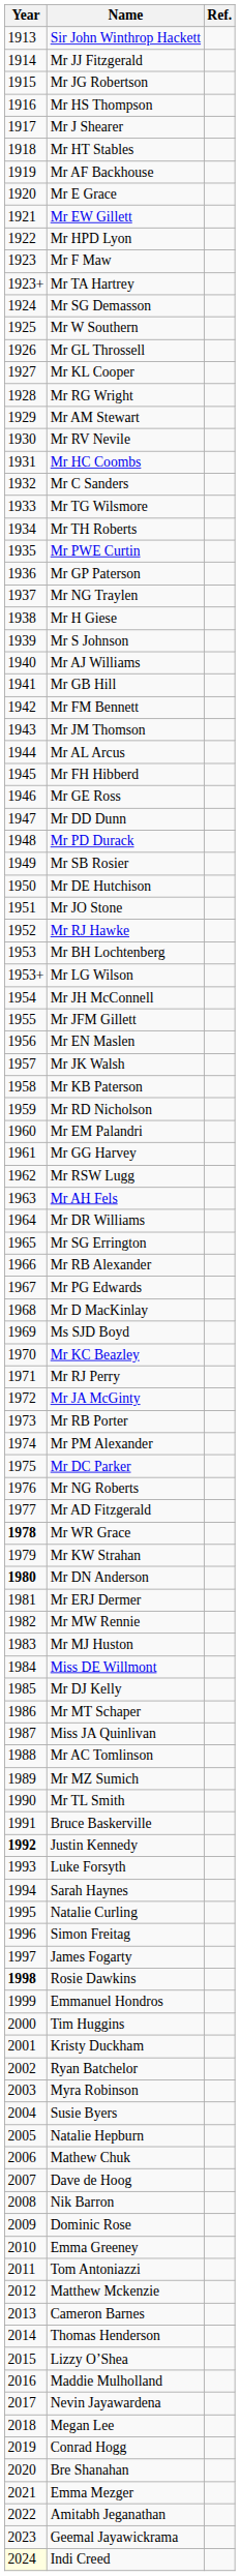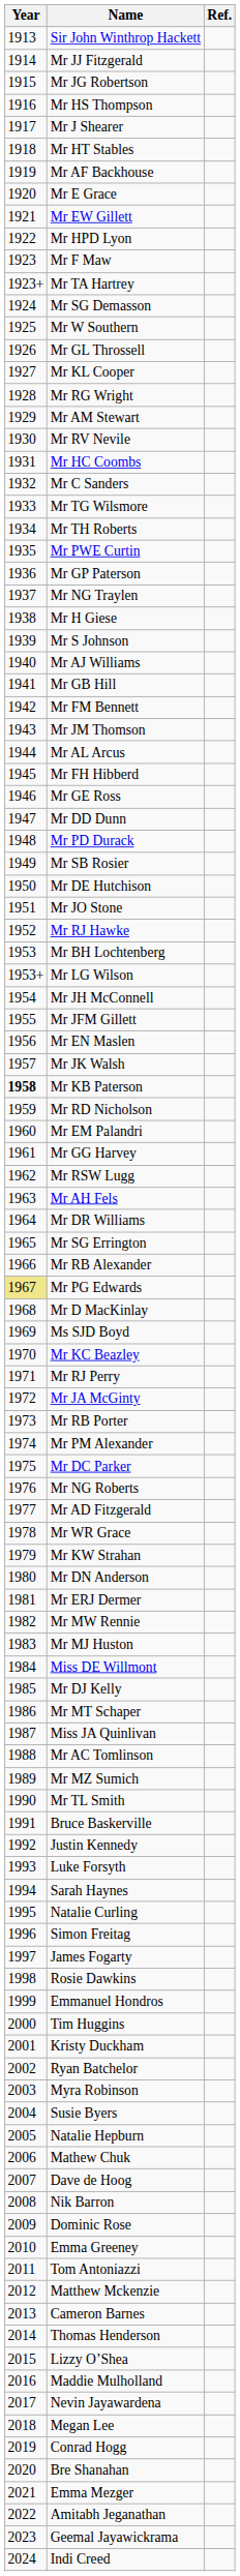Mr KB Paterson | Year: normal -> bold
Mr PG Edwards | Year: no background -> khaki background
Mr WR Grace | Year: bold -> normal
Mr DN Anderson | Year: bold -> normal
Justin Kennedy | Year: bold -> normal
Rosie Dawkins | Year: bold -> normal
Indi Creed | Year: lightyellow background -> no background
